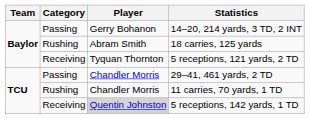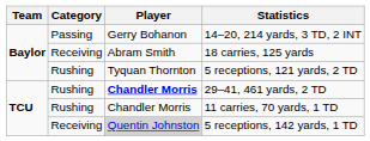18 carries, 125 yards | Category: Rushing -> Receiving
5 receptions, 121 yards, 2 TD | Category: Receiving -> Rushing
29–41, 461 yards, 2 TD | Category: Passing -> Rushing
29–41, 461 yards, 2 TD | Player: normal -> bold
